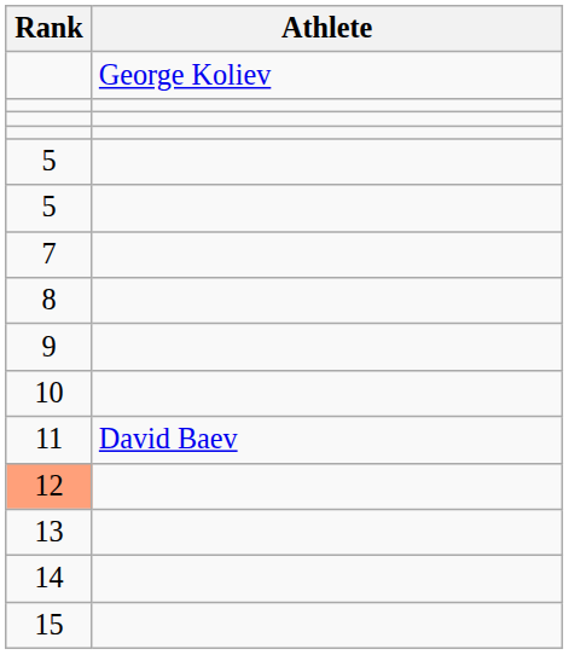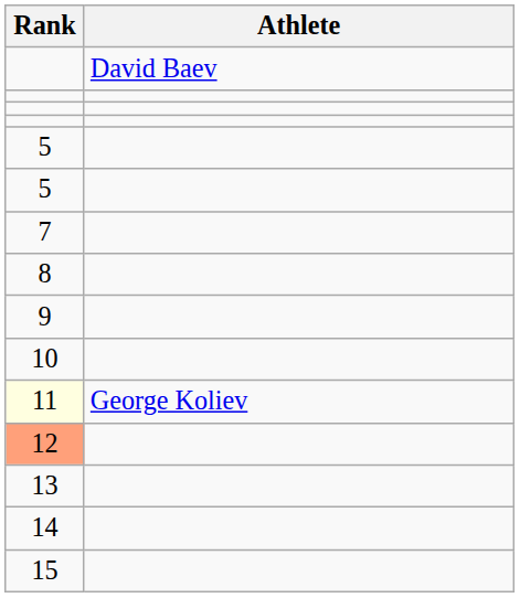row 2 | Athlete: George Koliev -> David Baev
row 12 | Rank: no background -> lightyellow background
row 12 | Athlete: David Baev -> George Koliev
